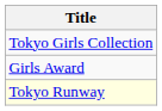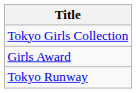row 4 | column 1: lightyellow background -> no background
